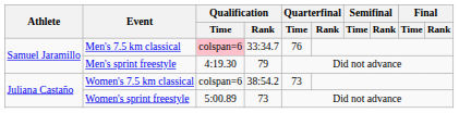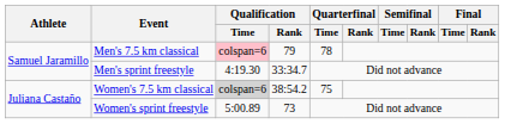Men's 7.5 km classical | Qualification / Rank: 33:34.7 -> 79
Men's 7.5 km classical | Quarterfinal / Time: 76 -> 78
Men's sprint freestyle | Qualification / Rank: 79 -> 33:34.7
Women's 7.5 km classical | Qualification / Time: no background -> lightgrey background
Women's 7.5 km classical | Quarterfinal / Time: 73 -> 75
